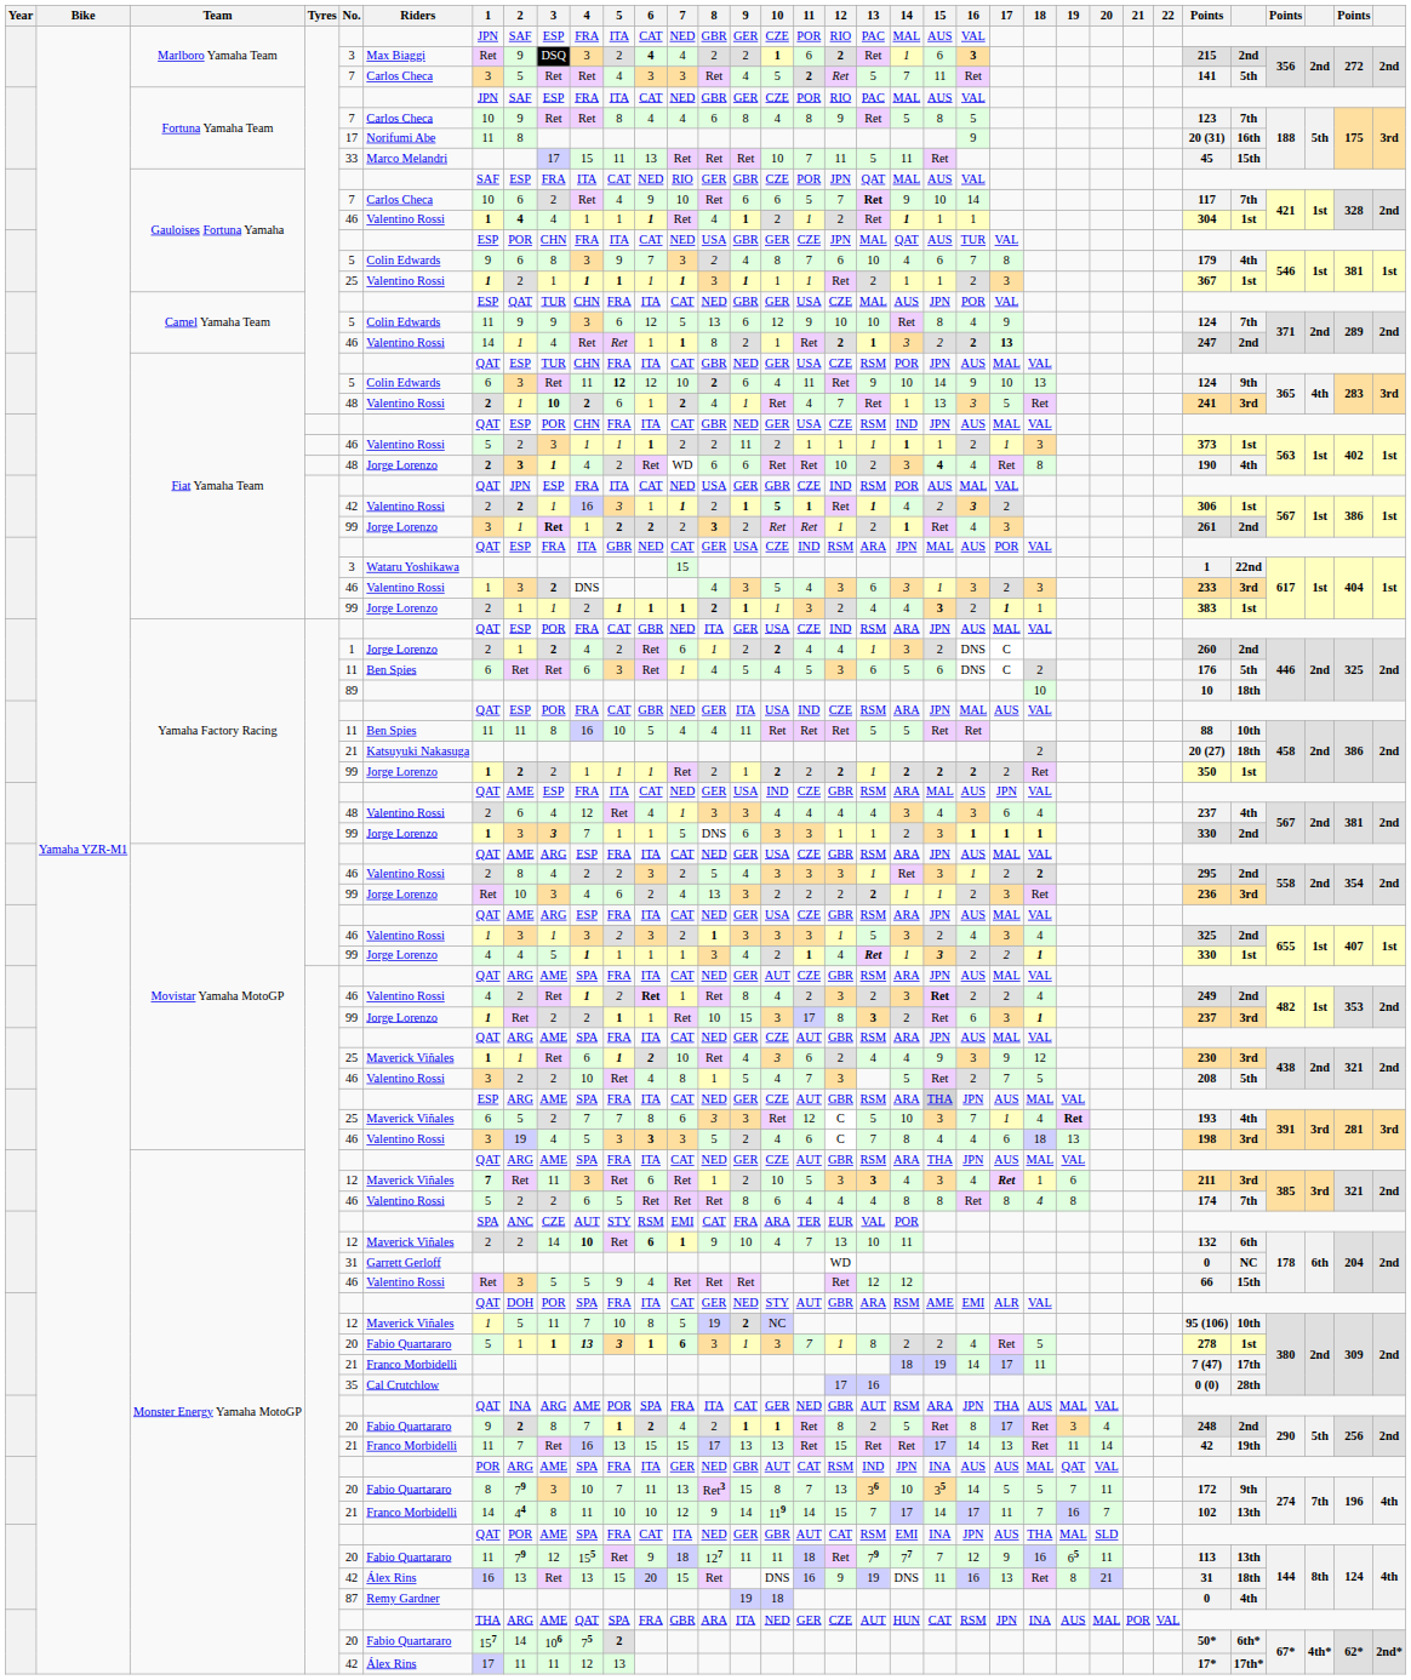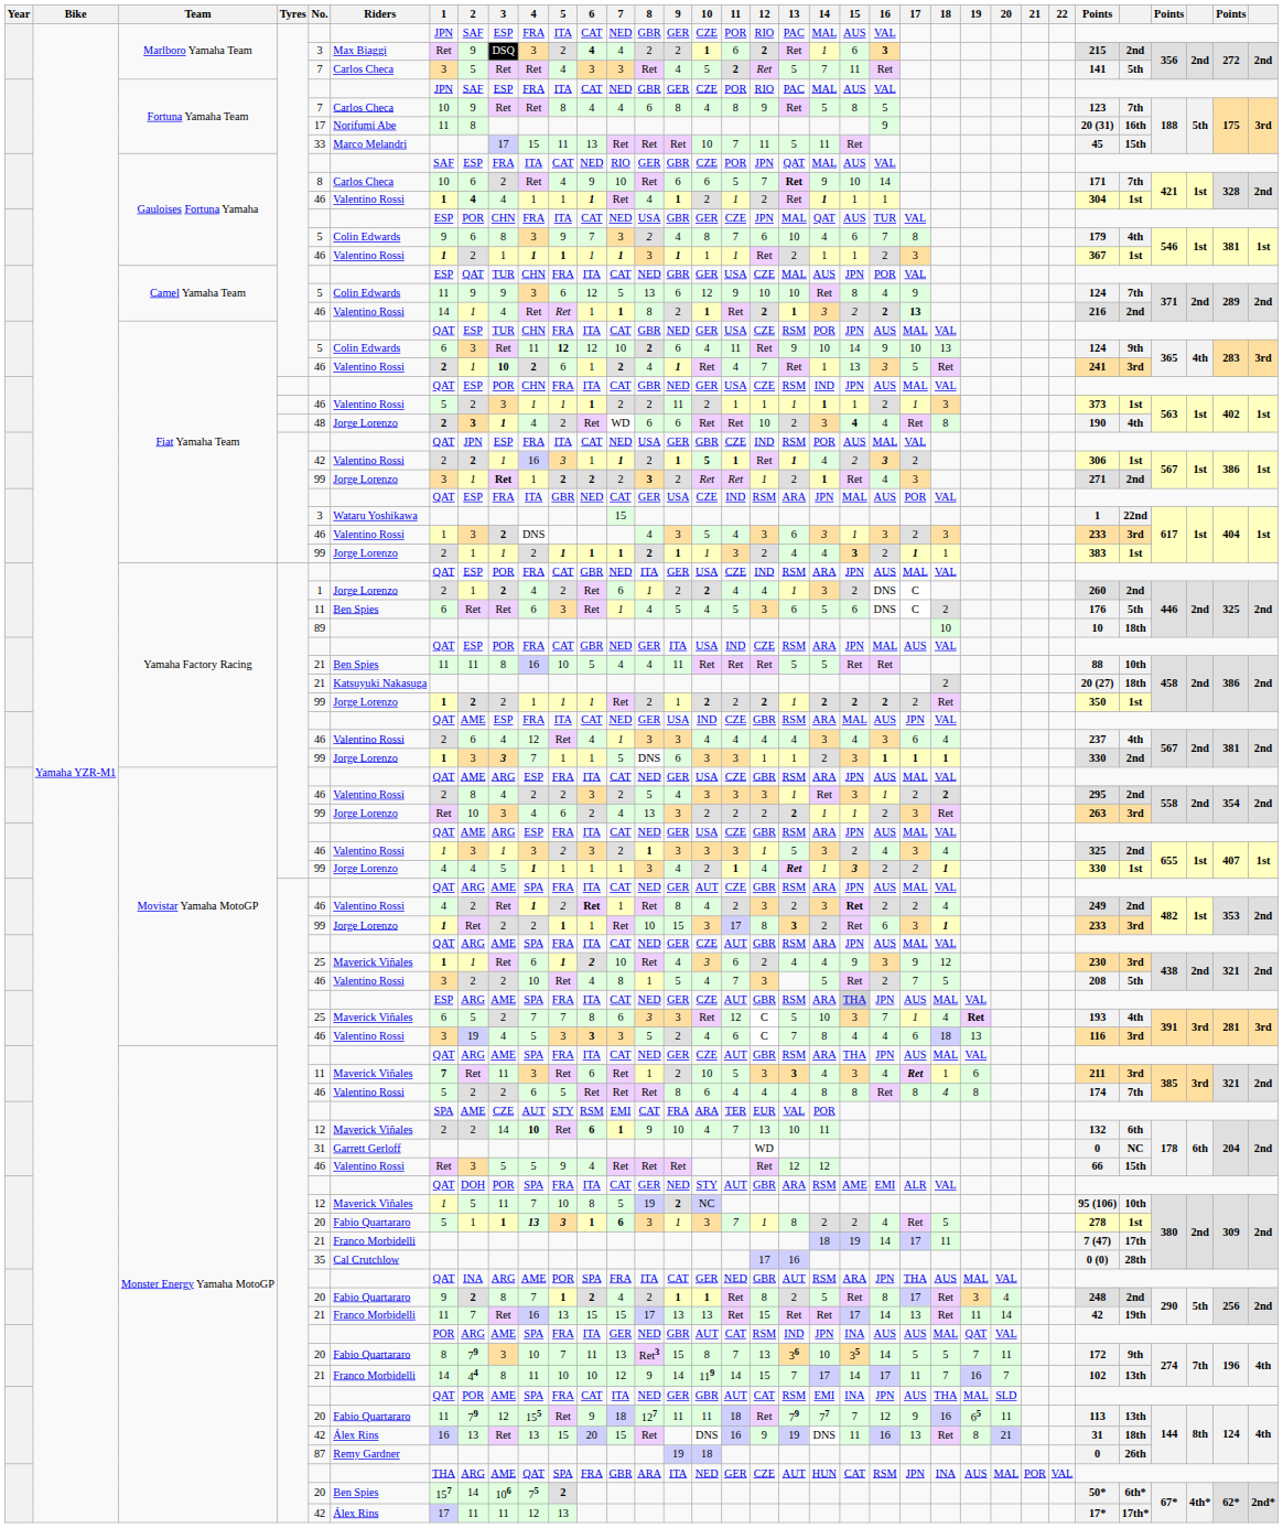row 10 | No.: 7 -> 8
row 10 | column 29: 117 -> 171
row 14 | No.: 25 -> 46
row 17 | 10: normal -> bold
row 17 | column 29: 247 -> 216
row 20 | No.: 48 -> 46
row 20 | 9: normal -> bold
row 26 | column 29: 261 -> 271
row 36 | No.: 11 -> 21
row 40 | No.: 48 -> 46
row 44 | column 29: 236 -> 263
row 50 | column 29: 237 -> 233
row 56 | column 29: 198 -> 116
row 58 | No.: 12 -> 11
row 60 | 2: ANC -> AME
row 78 | column 30: 4th -> 26th
row 80 | Riders: Fabio Quartararo -> Ben Spies
